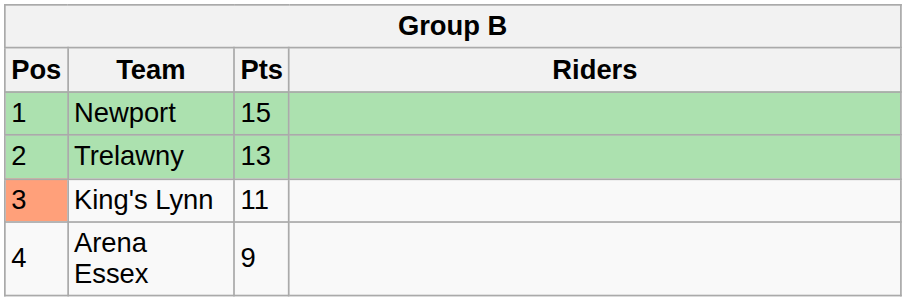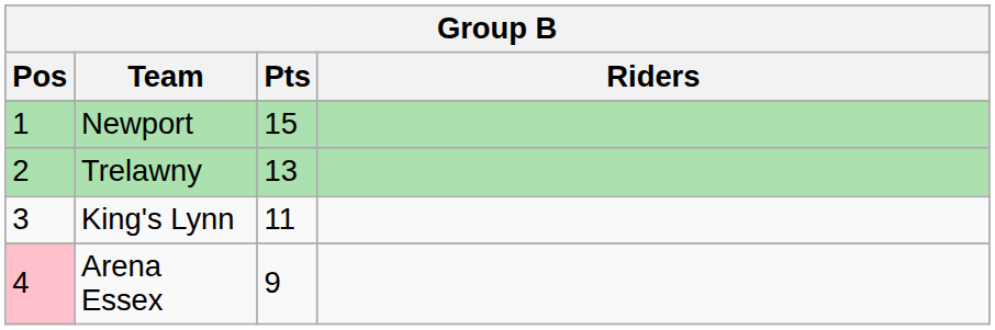King's Lynn | Pos: lightsalmon background -> no background
Arena Essex | Pos: no background -> pink background
